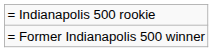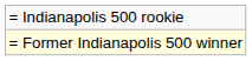row 2 | column 1: no background -> lightyellow background
